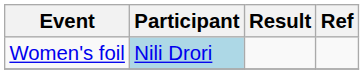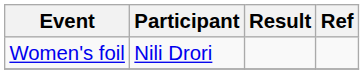Women's foil | Participant: lightblue background -> no background
